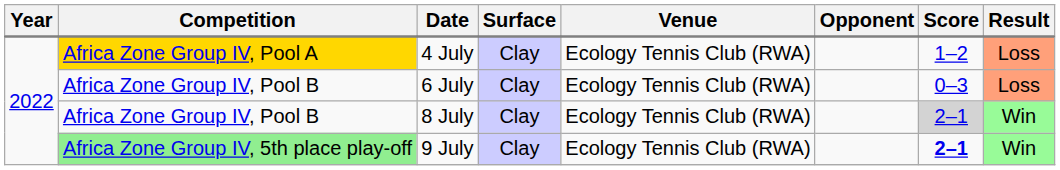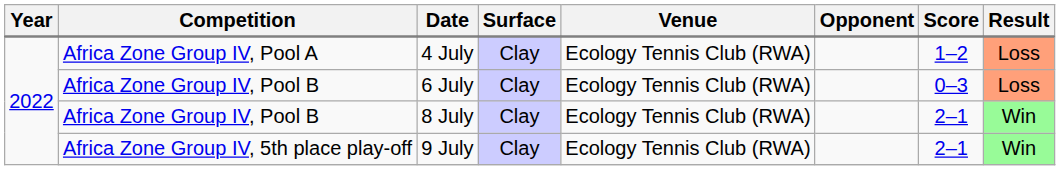4 July | Competition: gold background -> no background
8 July | Score: lightgrey background -> no background
9 July | Competition: lightgreen background -> no background
9 July | Score: bold -> normal
